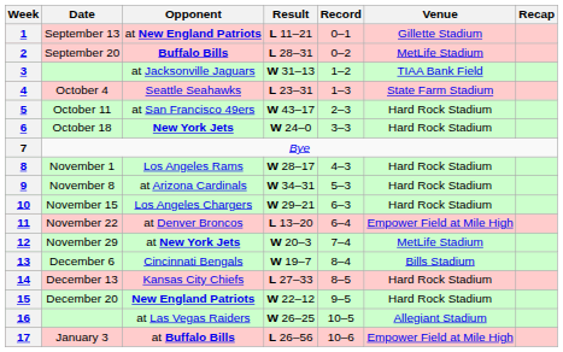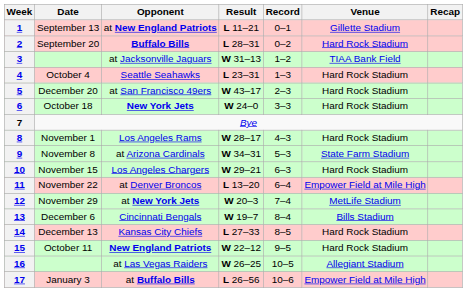2 | Venue: MetLife Stadium -> Hard Rock Stadium
4 | Venue: State Farm Stadium -> Hard Rock Stadium
5 | Date: October 11 -> December 20
9 | Venue: Hard Rock Stadium -> State Farm Stadium
15 | Date: December 20 -> October 11
